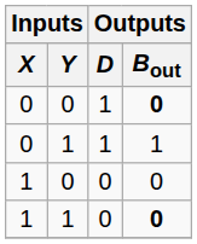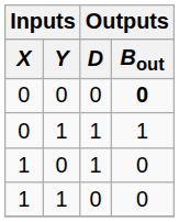row 3 | column 3: 1 -> 0
row 5 | column 3: 0 -> 1
row 6 | column 4: bold -> normal
